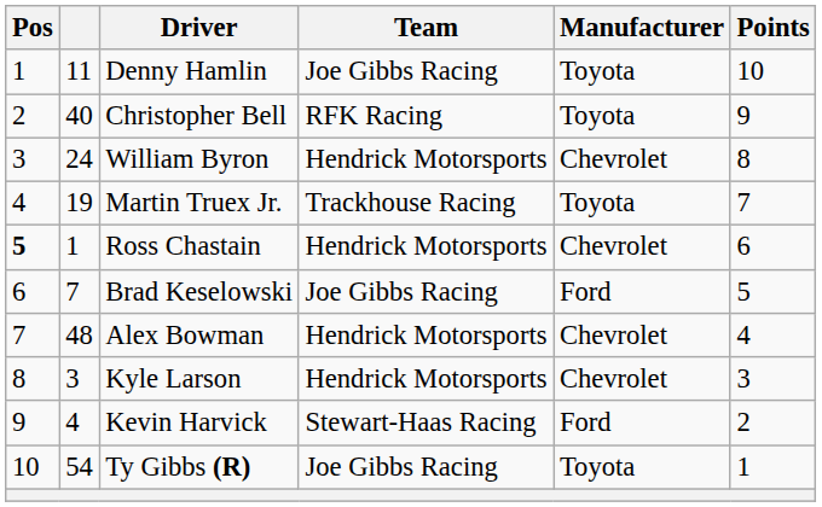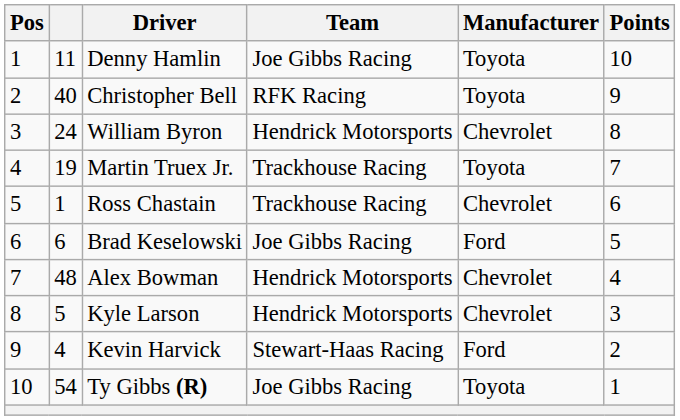Ross Chastain | Pos: bold -> normal
Ross Chastain | Team: Hendrick Motorsports -> Trackhouse Racing
Brad Keselowski | column 2: 7 -> 6
Kyle Larson | column 2: 3 -> 5
